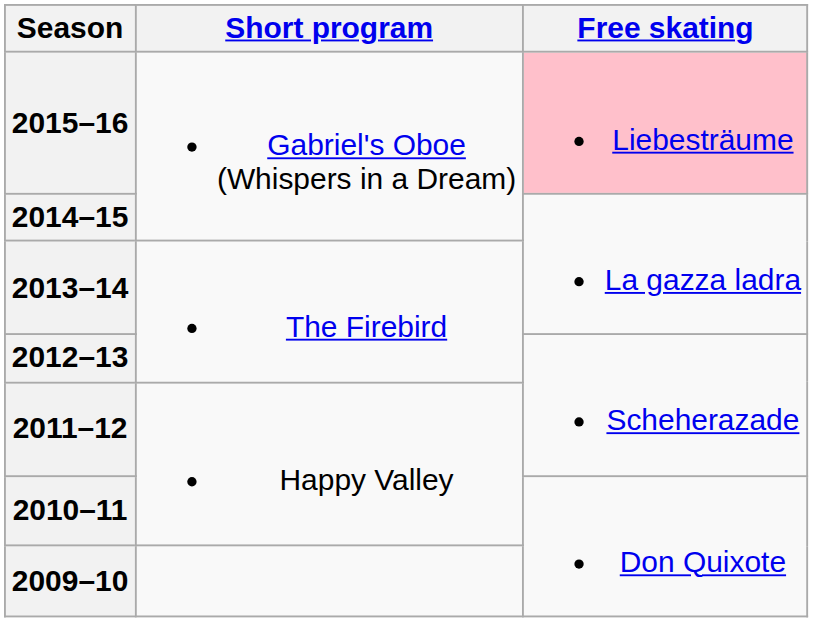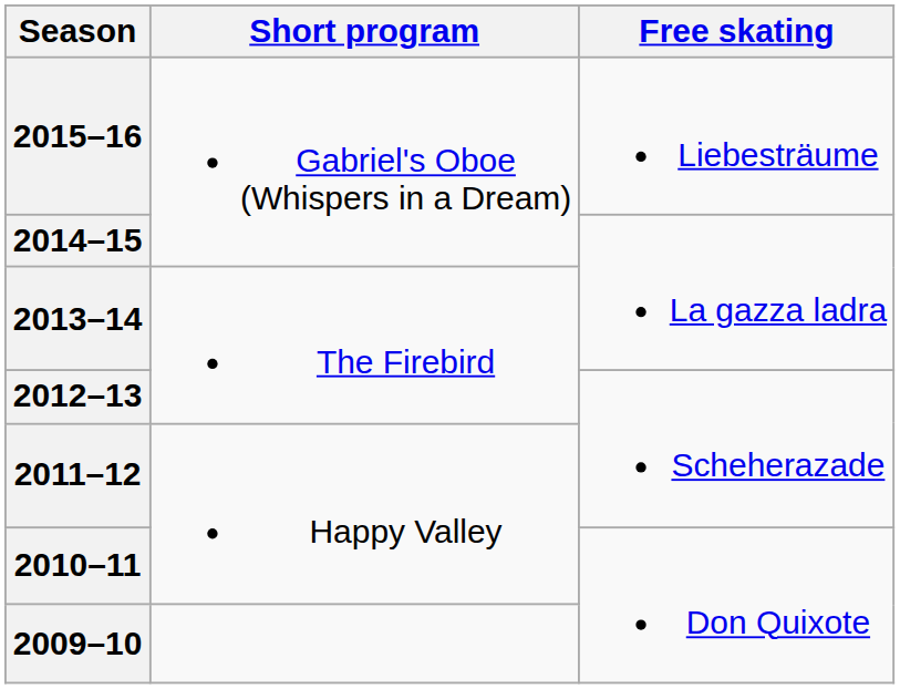2015–16 | Free skating: pink background -> no background
